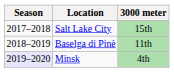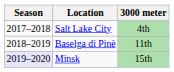Salt Lake City | 3000 meter: 15th -> 4th
Minsk | 3000 meter: 4th -> 15th
